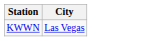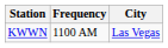+ column: Frequency | 1100 AM
